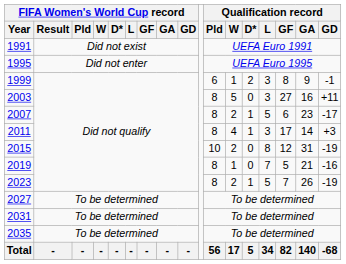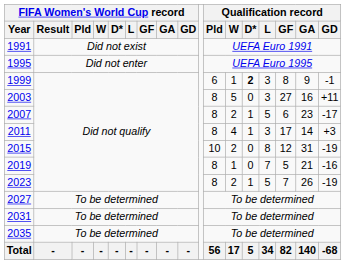1999 | Qualification record / D*: normal -> bold
